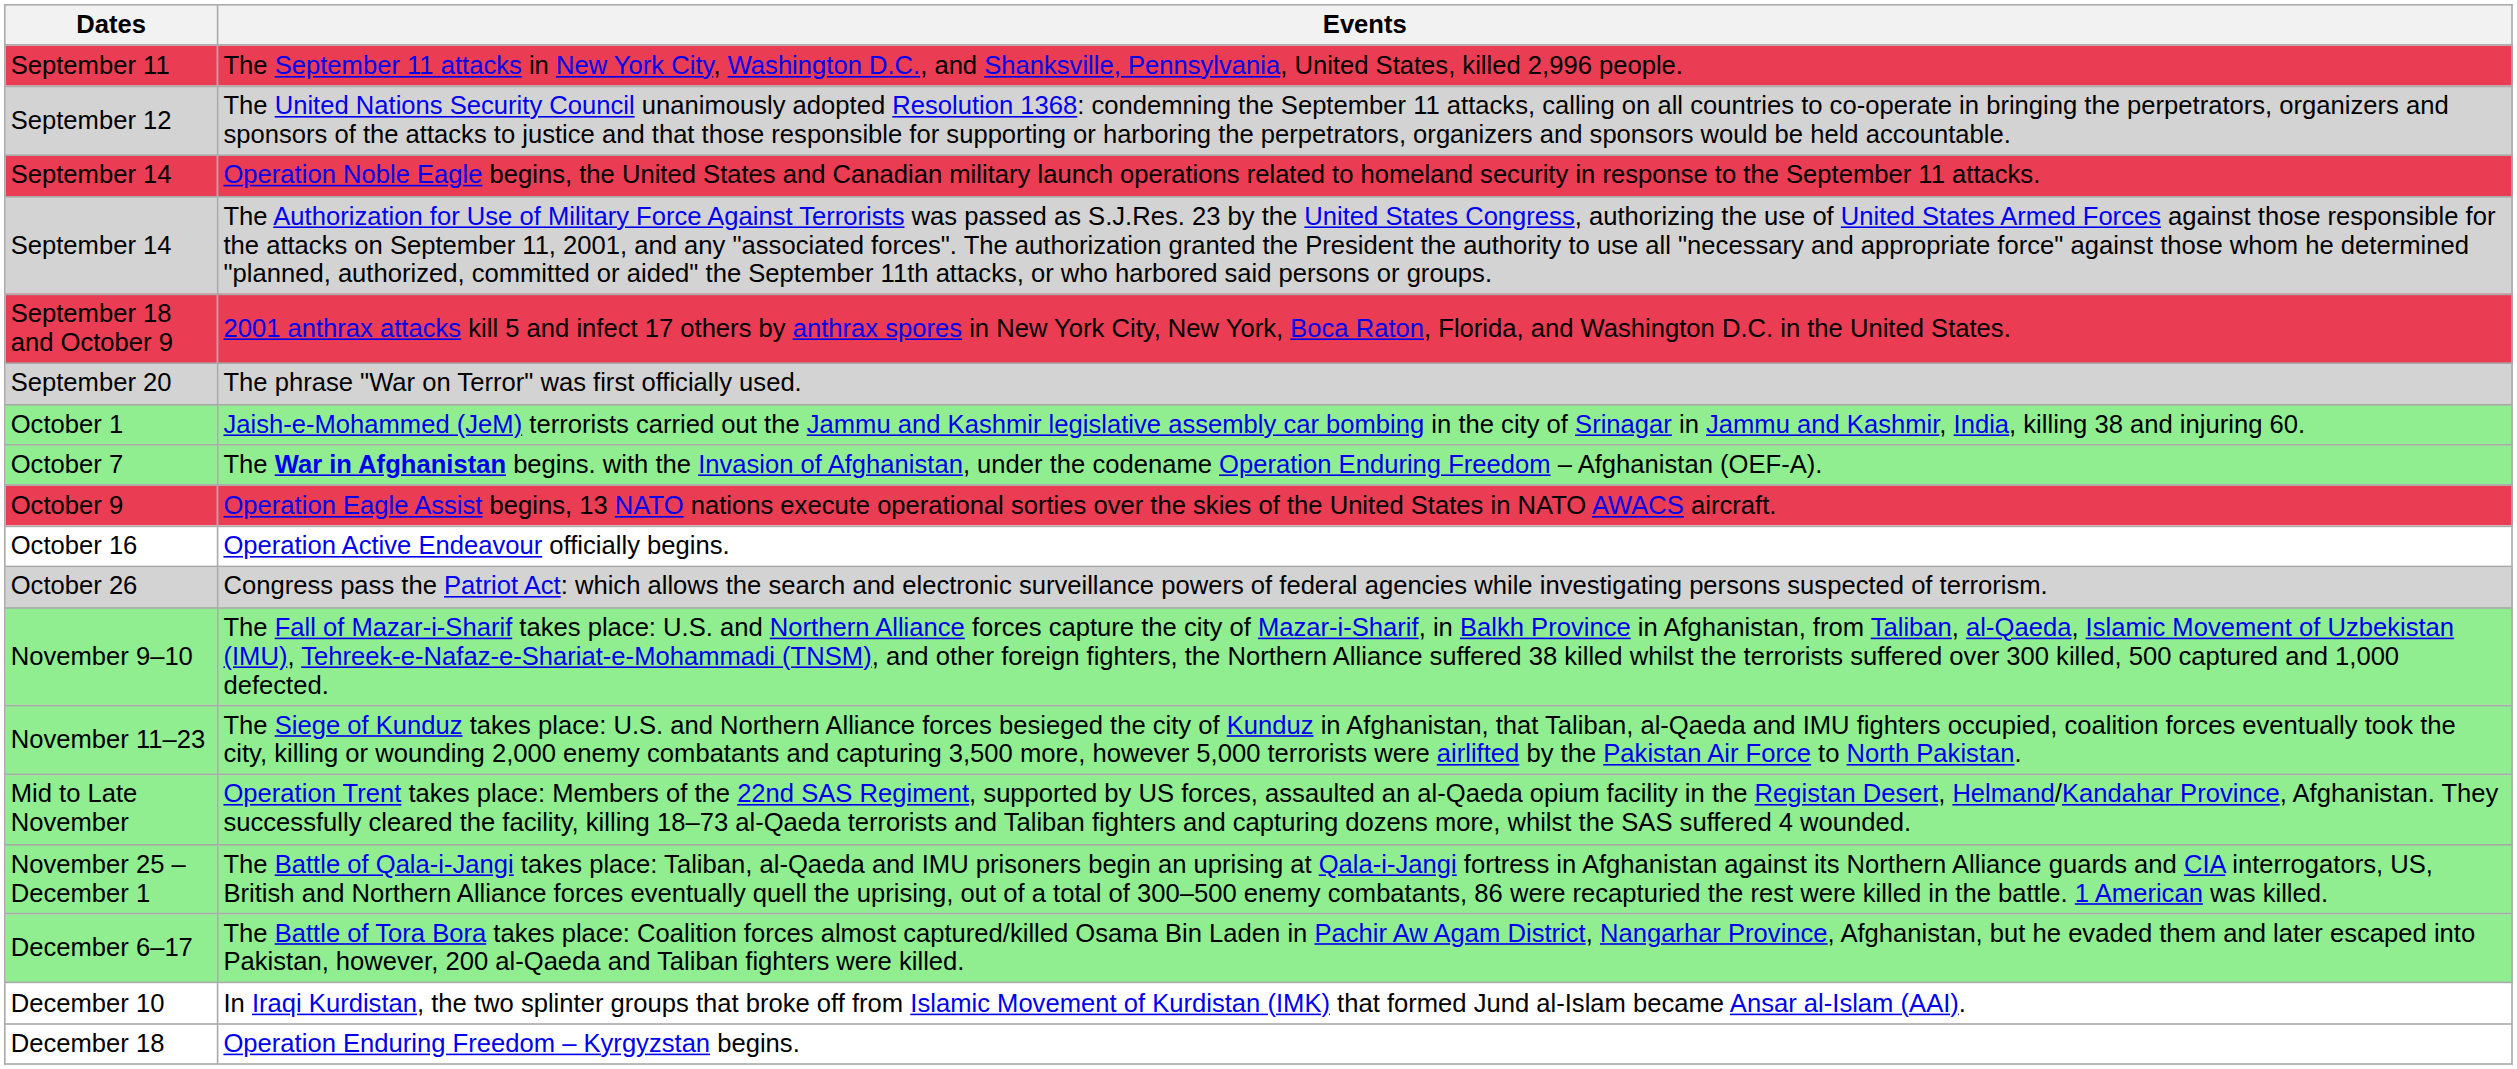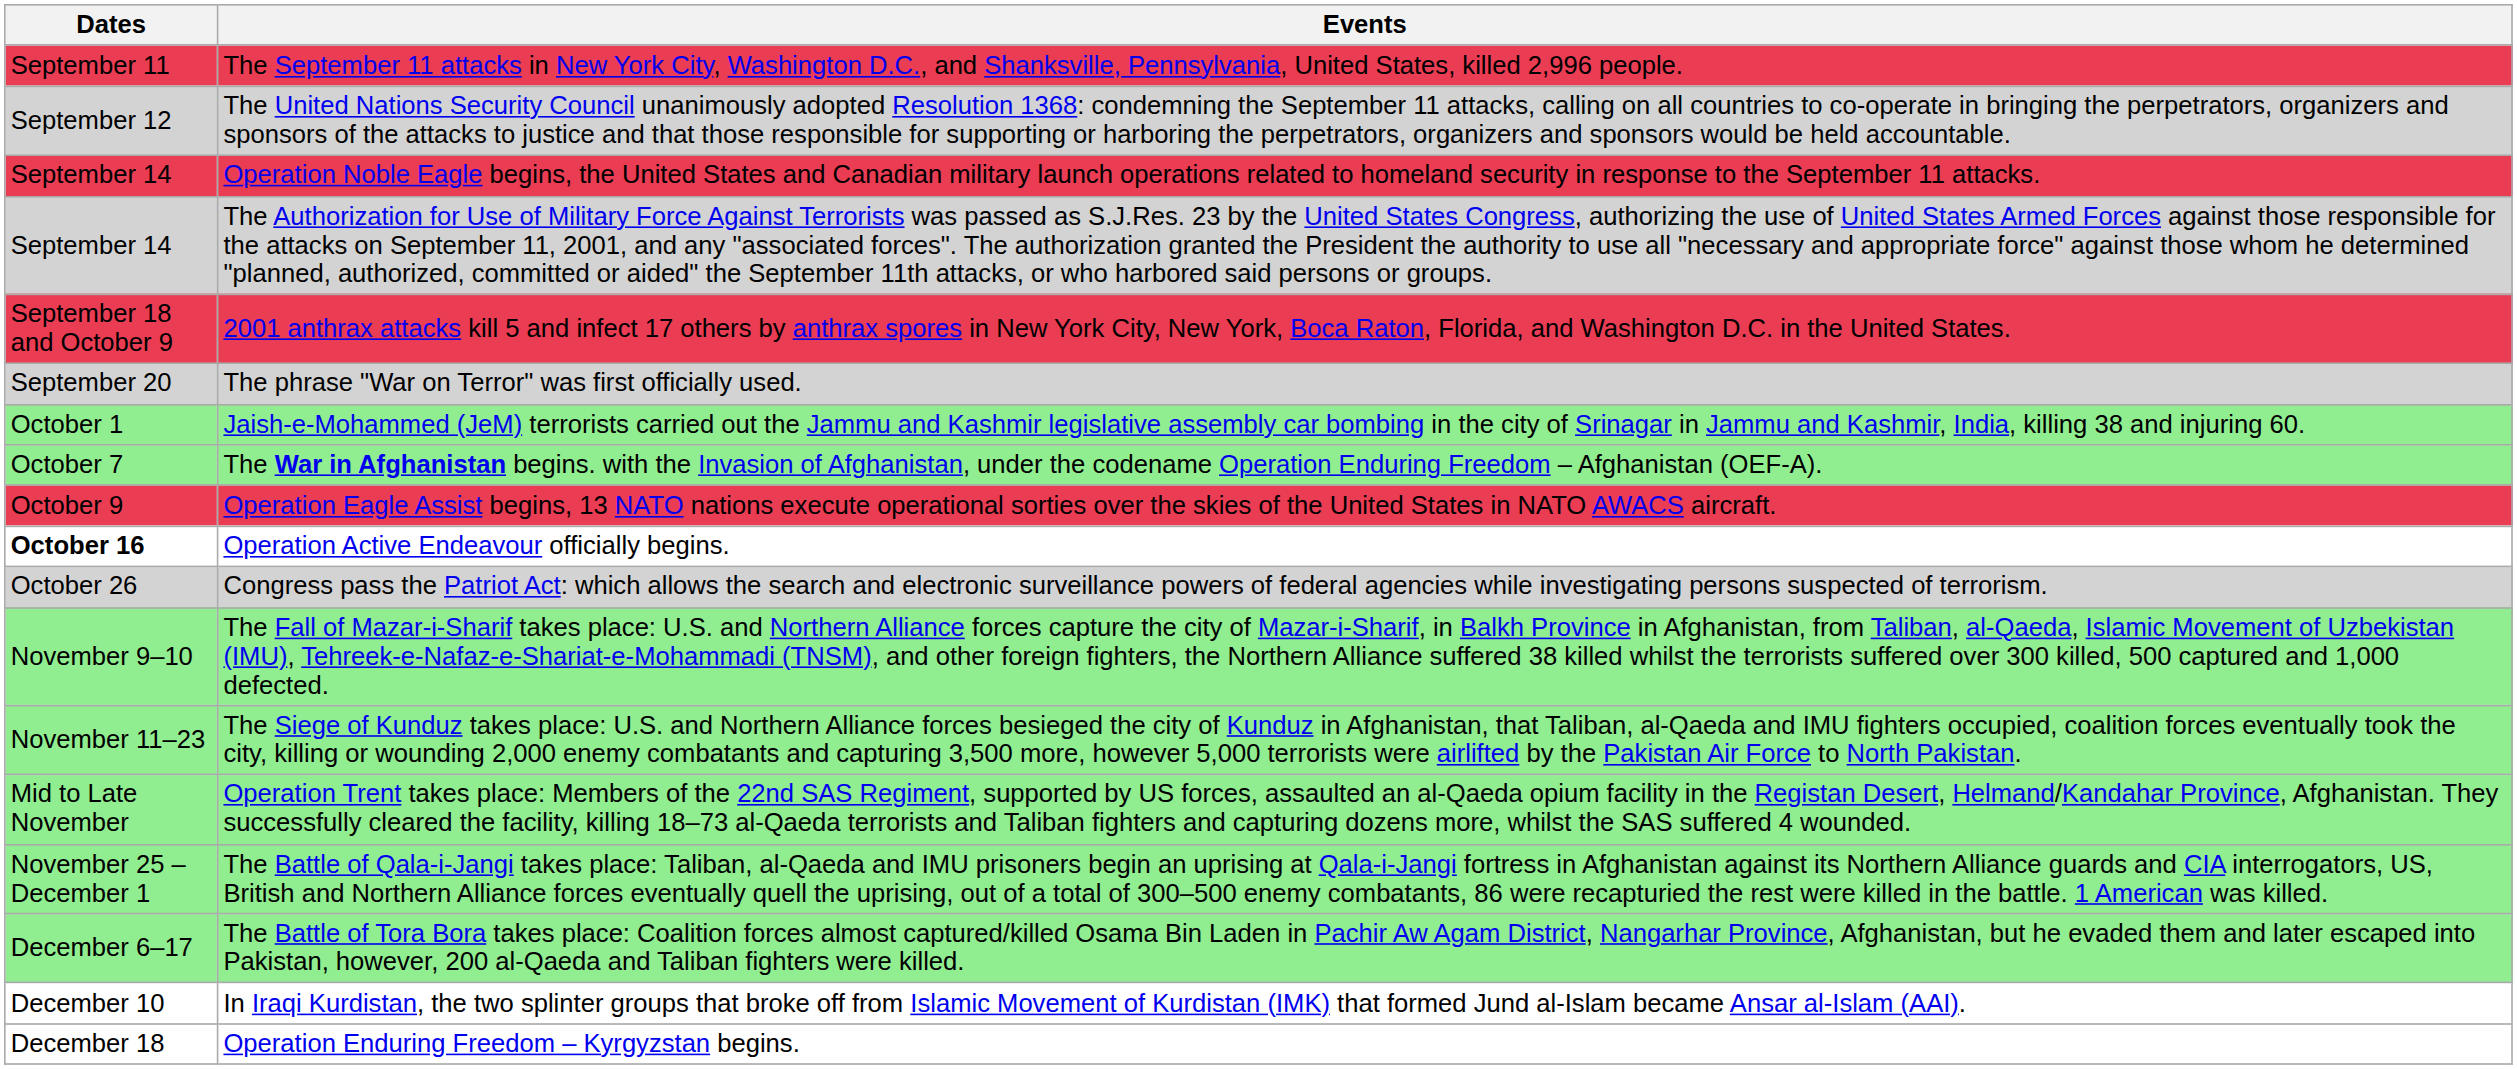Operation Active Endeavour officially begins. | Dates: normal -> bold
